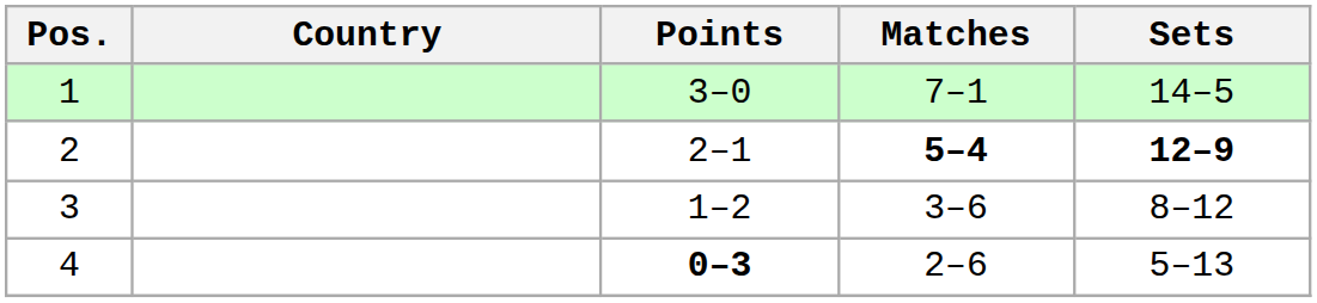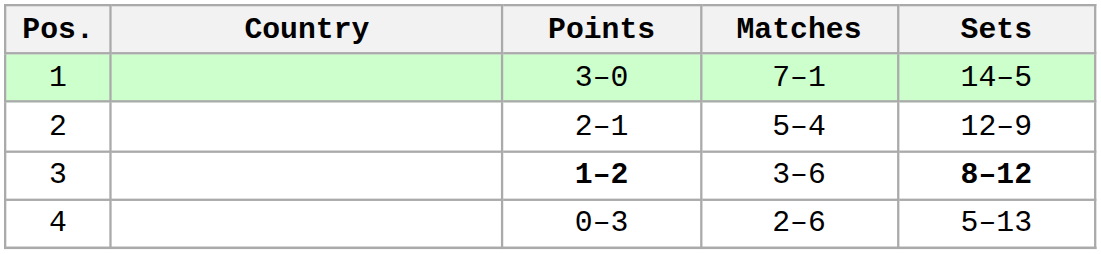2 | Matches: bold -> normal
2 | Sets: bold -> normal
3 | Points: normal -> bold
3 | Sets: normal -> bold
4 | Points: bold -> normal
